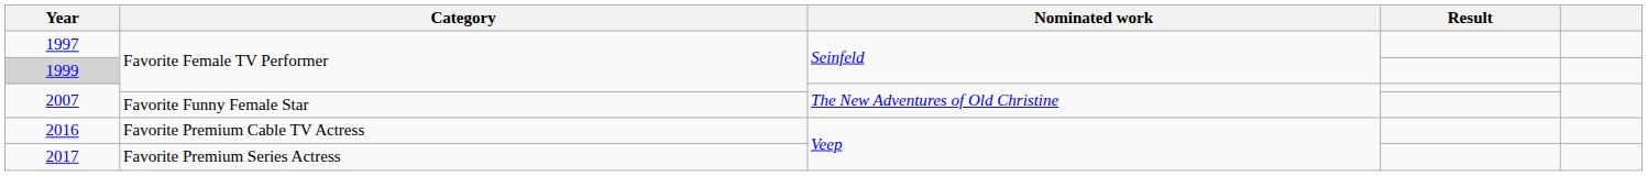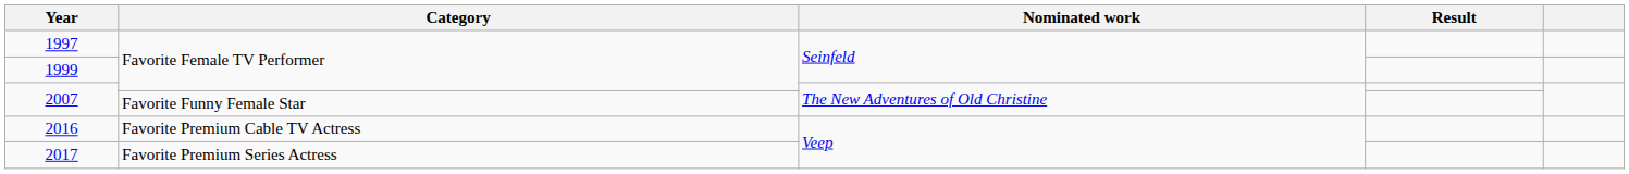1999 | Year: lightgrey background -> no background
